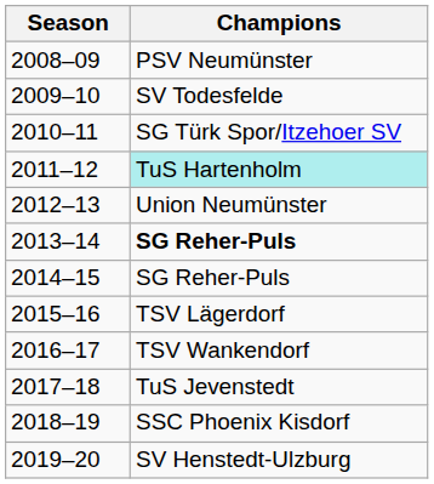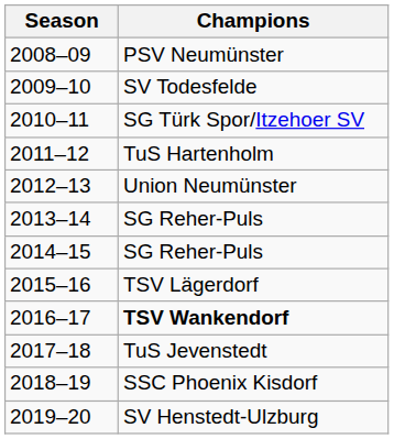row 5 | Champions: paleturquoise background -> no background
row 7 | Champions: bold -> normal
row 10 | Champions: normal -> bold
